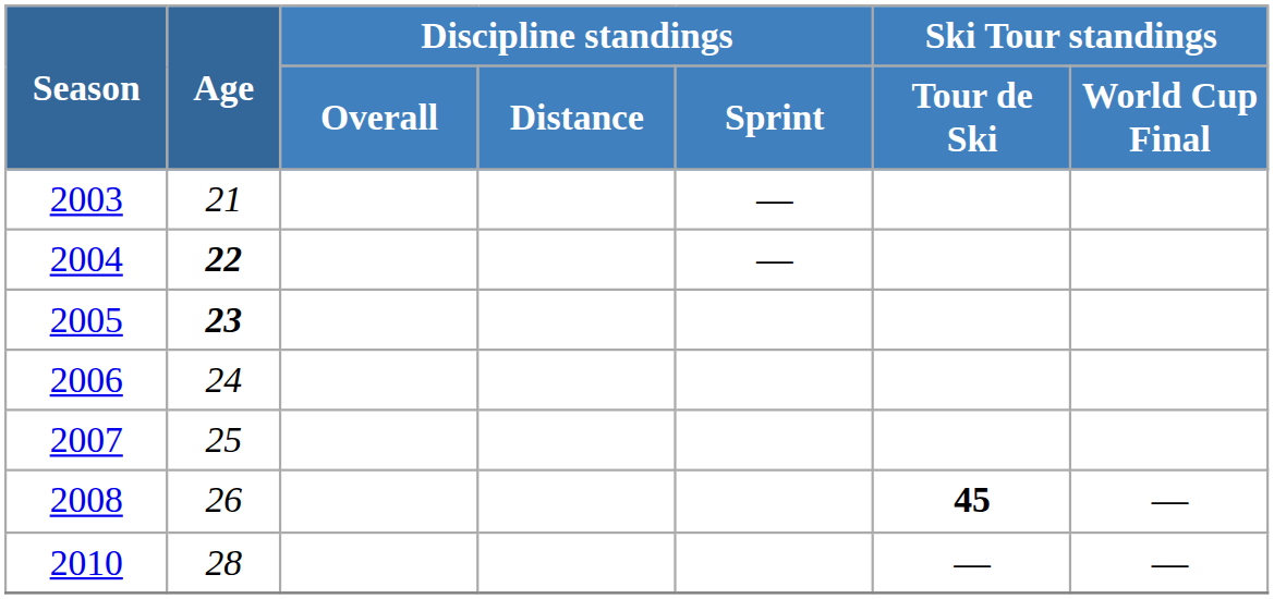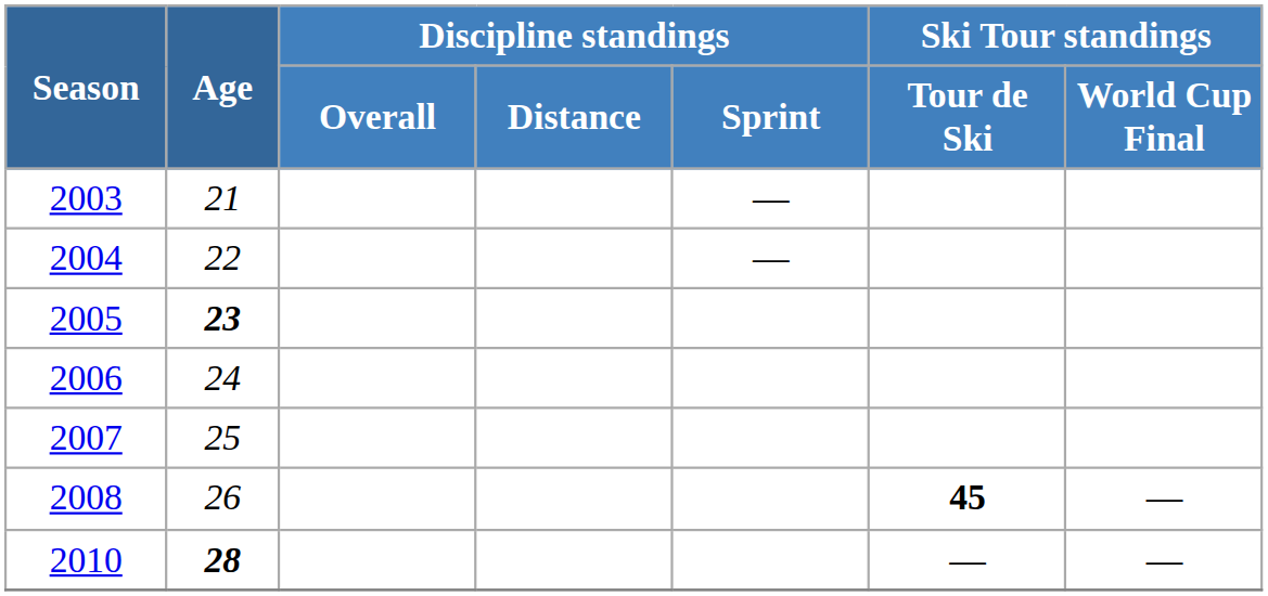2004 | Age: bold -> normal
2010 | Age: normal -> bold
